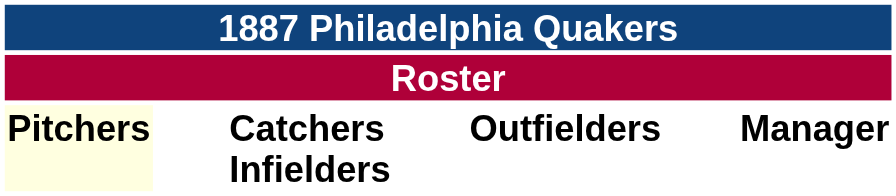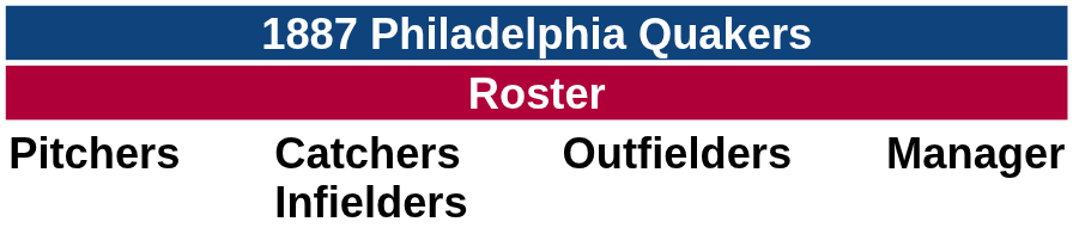Pitchers | column 1: lightyellow background -> no background
